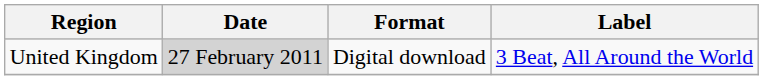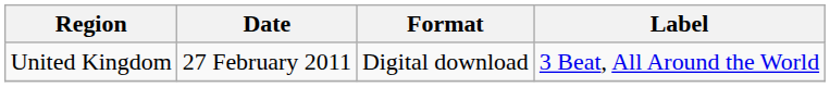United Kingdom | Date: lightgrey background -> no background
